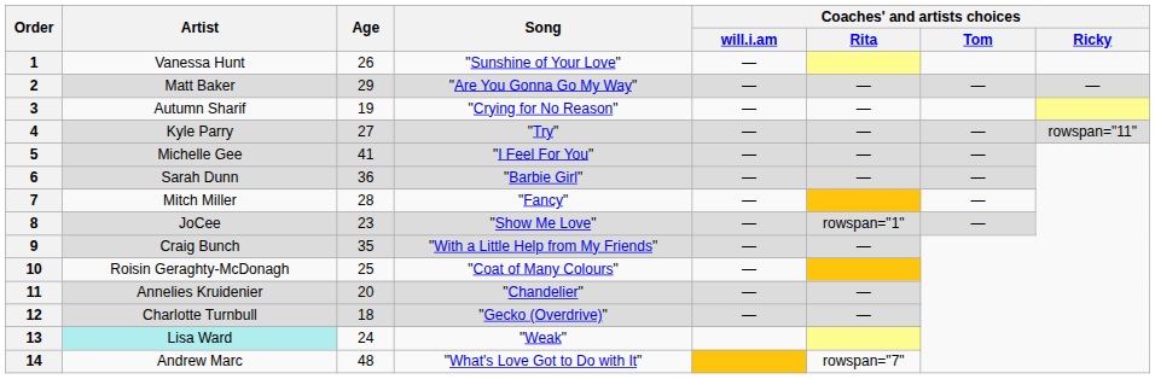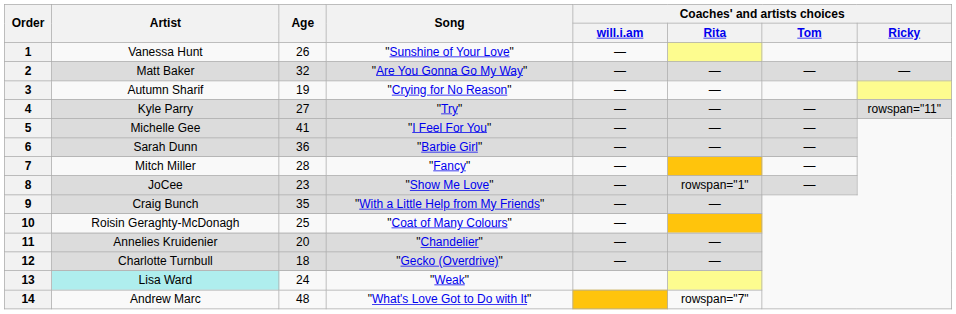2 | Age: 29 -> 32
